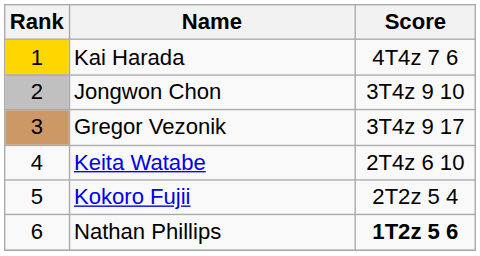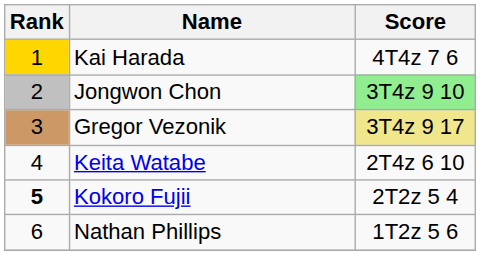Jongwon Chon | Score: no background -> lightgreen background
Gregor Vezonik | Score: no background -> khaki background
Kokoro Fujii | Rank: normal -> bold
Nathan Phillips | Score: bold -> normal
